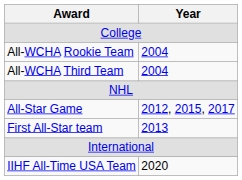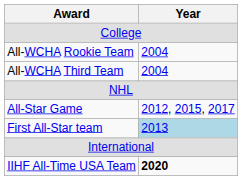First All-Star team | Year: no background -> lightblue background
IIHF All-Time USA Team | Year: normal -> bold
